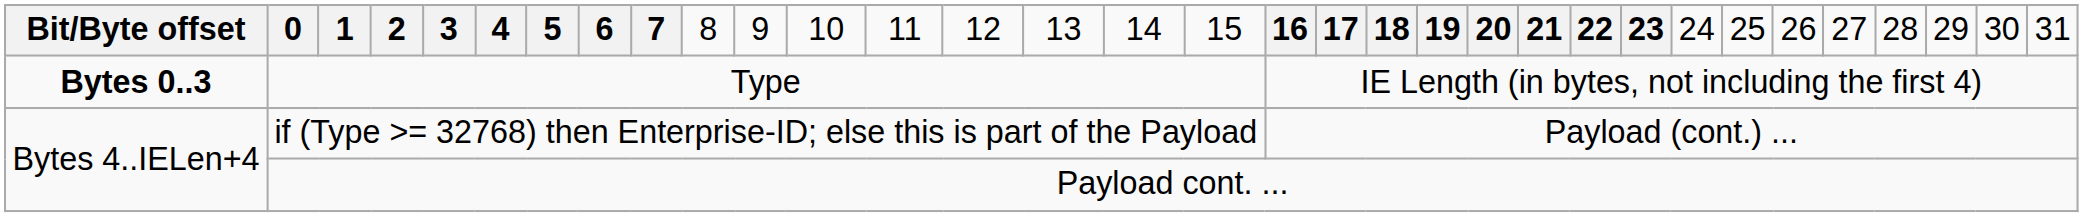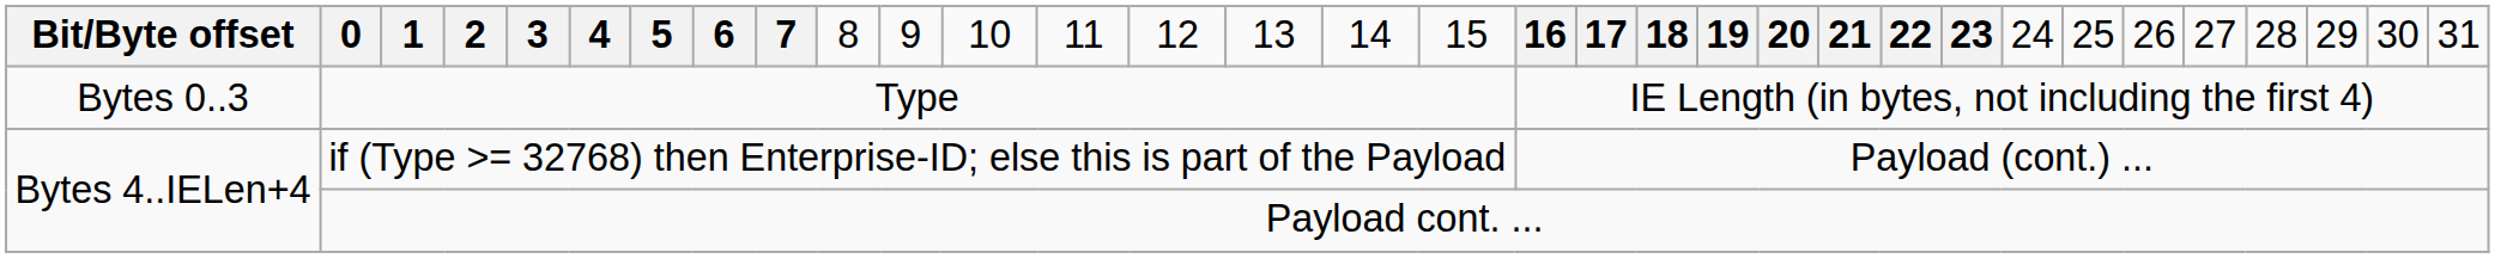Type | column 1: bold -> normal
